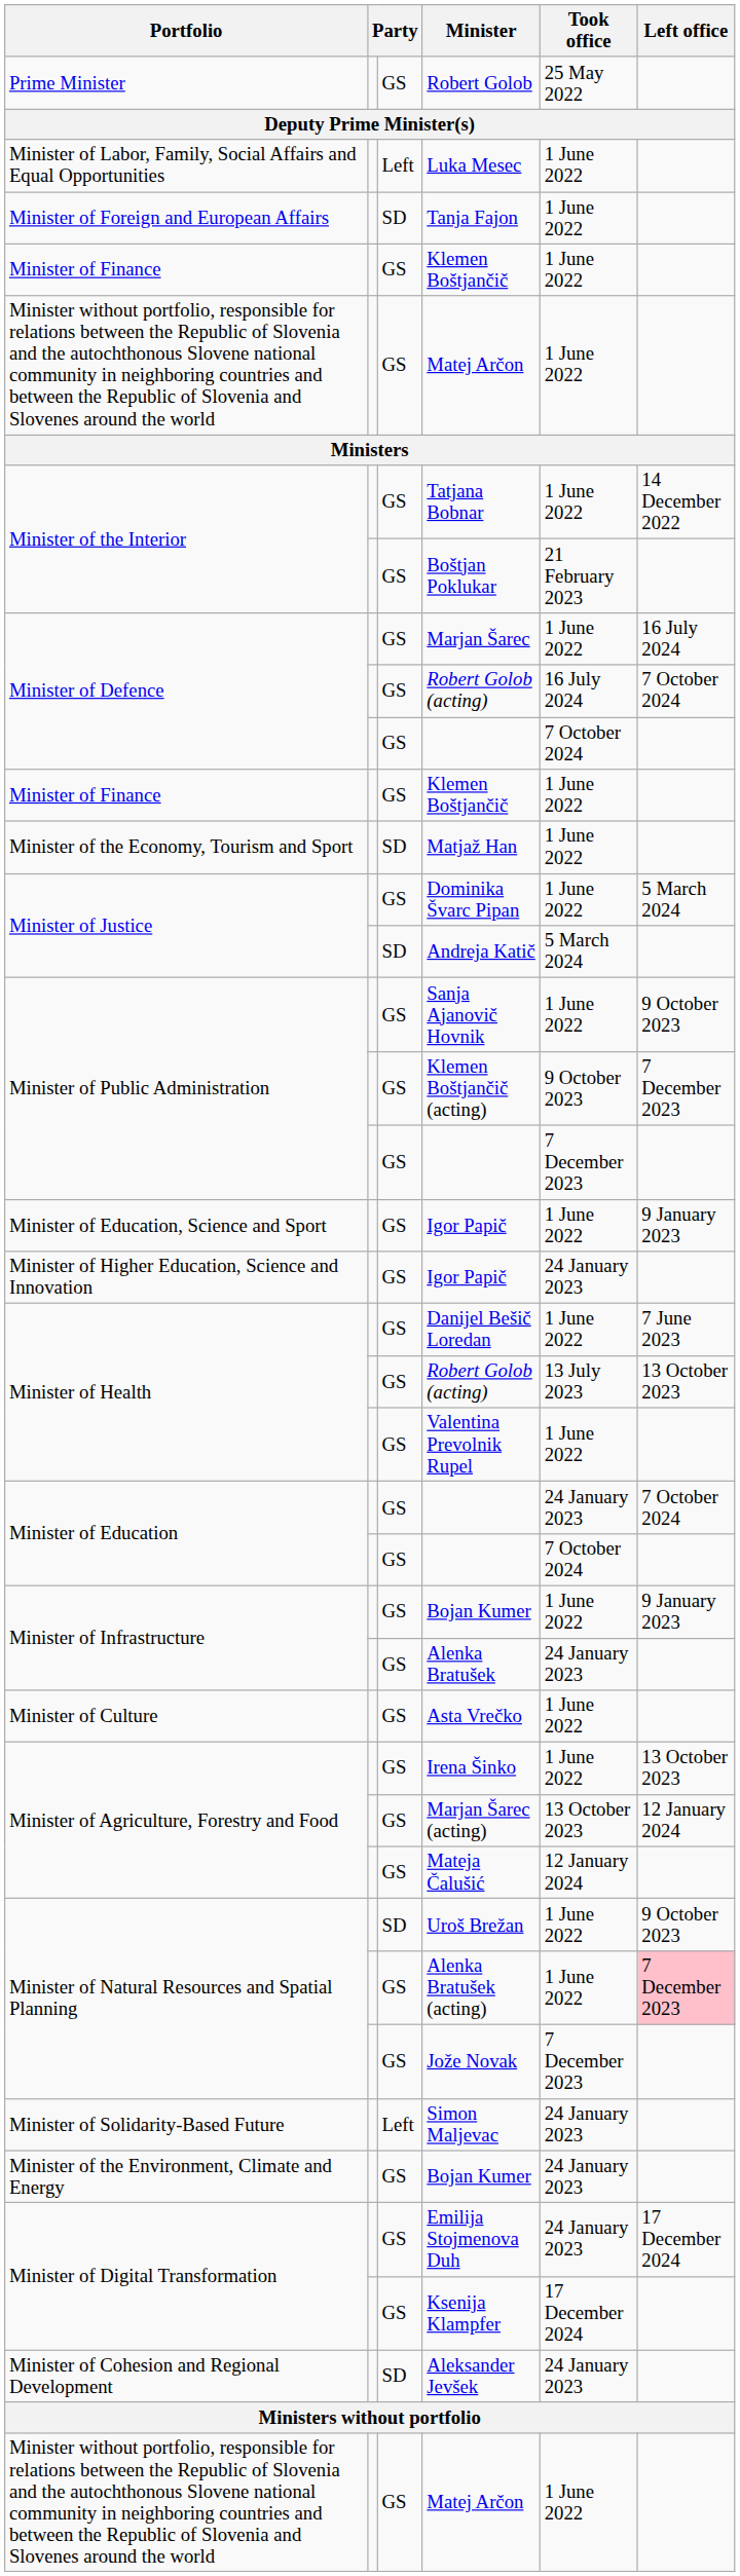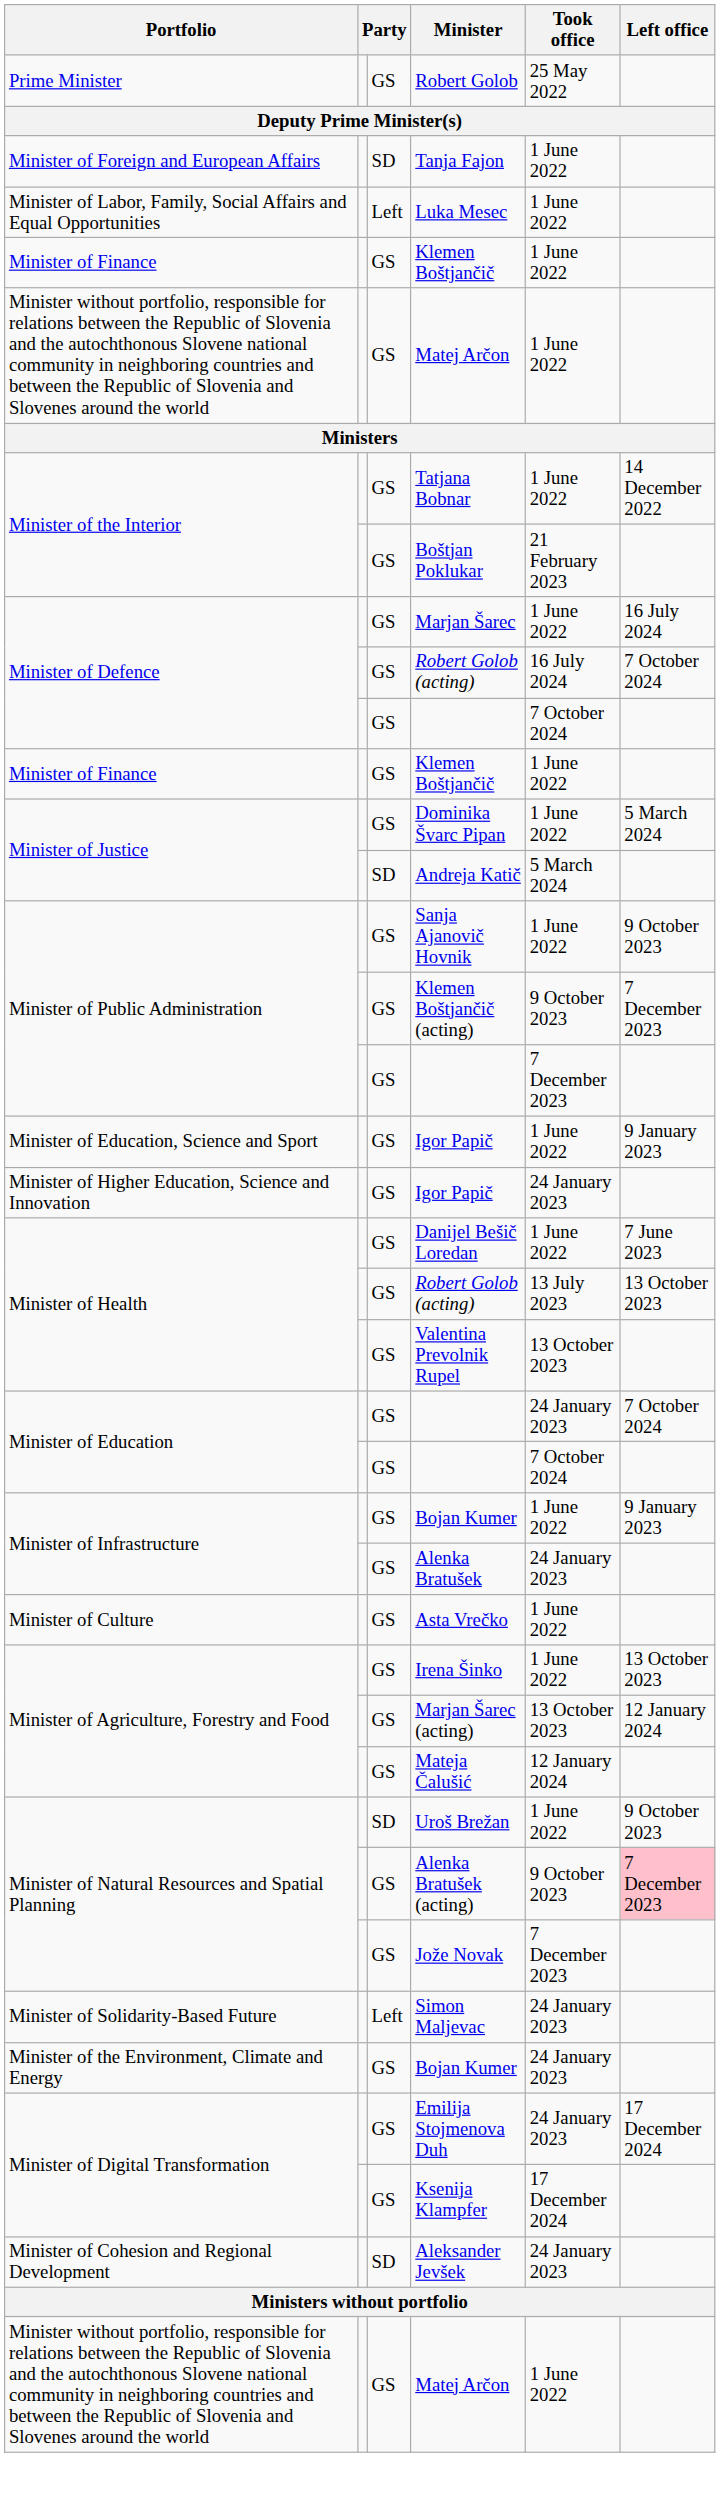rows swapped: Tanja Fajon <-> Luka Mesec
- row: Minister of the Economy, Tourism and Sport | SD | Matjaž Han | 1 June 2022
Valentina Prevolnik Rupel | Took office: 1 June 2022 -> 13 October 2023
Alenka Bratušek (acting) | Took office: 1 June 2022 -> 9 October 2023
